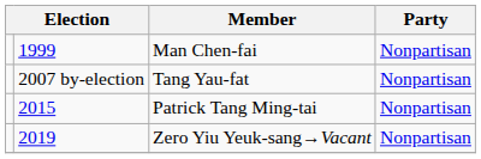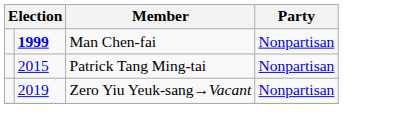Man Chen-fai | column 2: normal -> bold
- row: 2007 by-election | Tang Yau-fat | Nonpartisan
